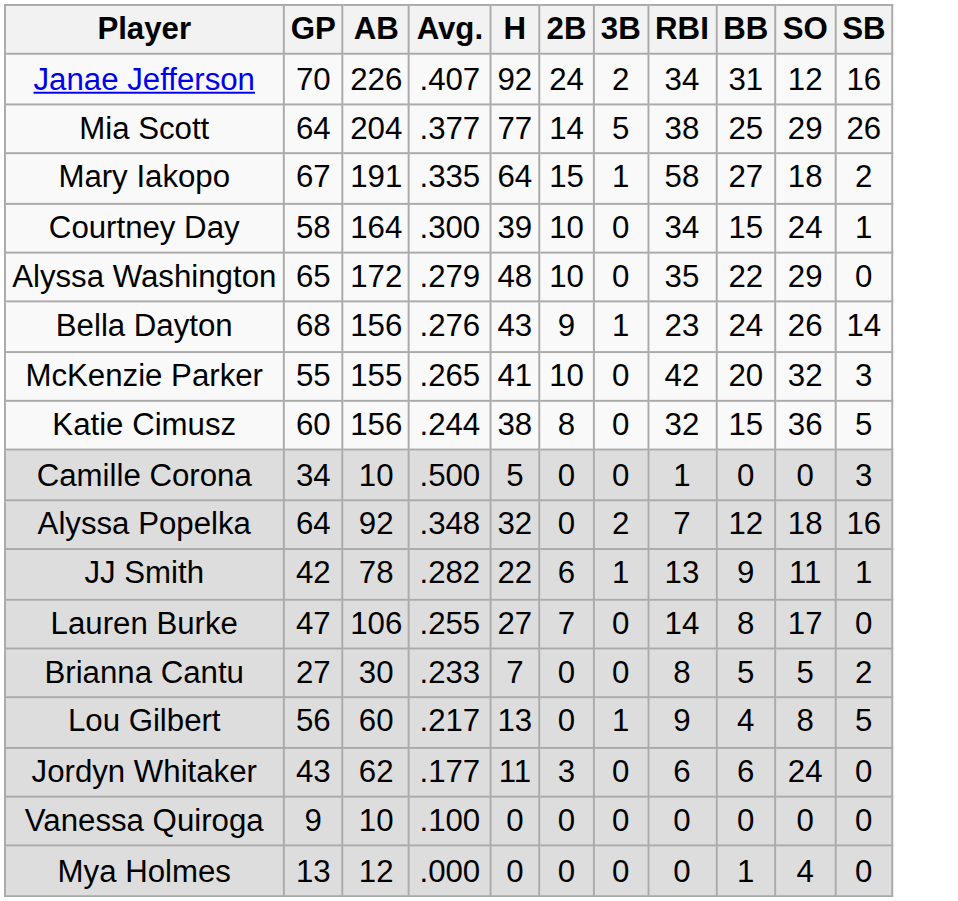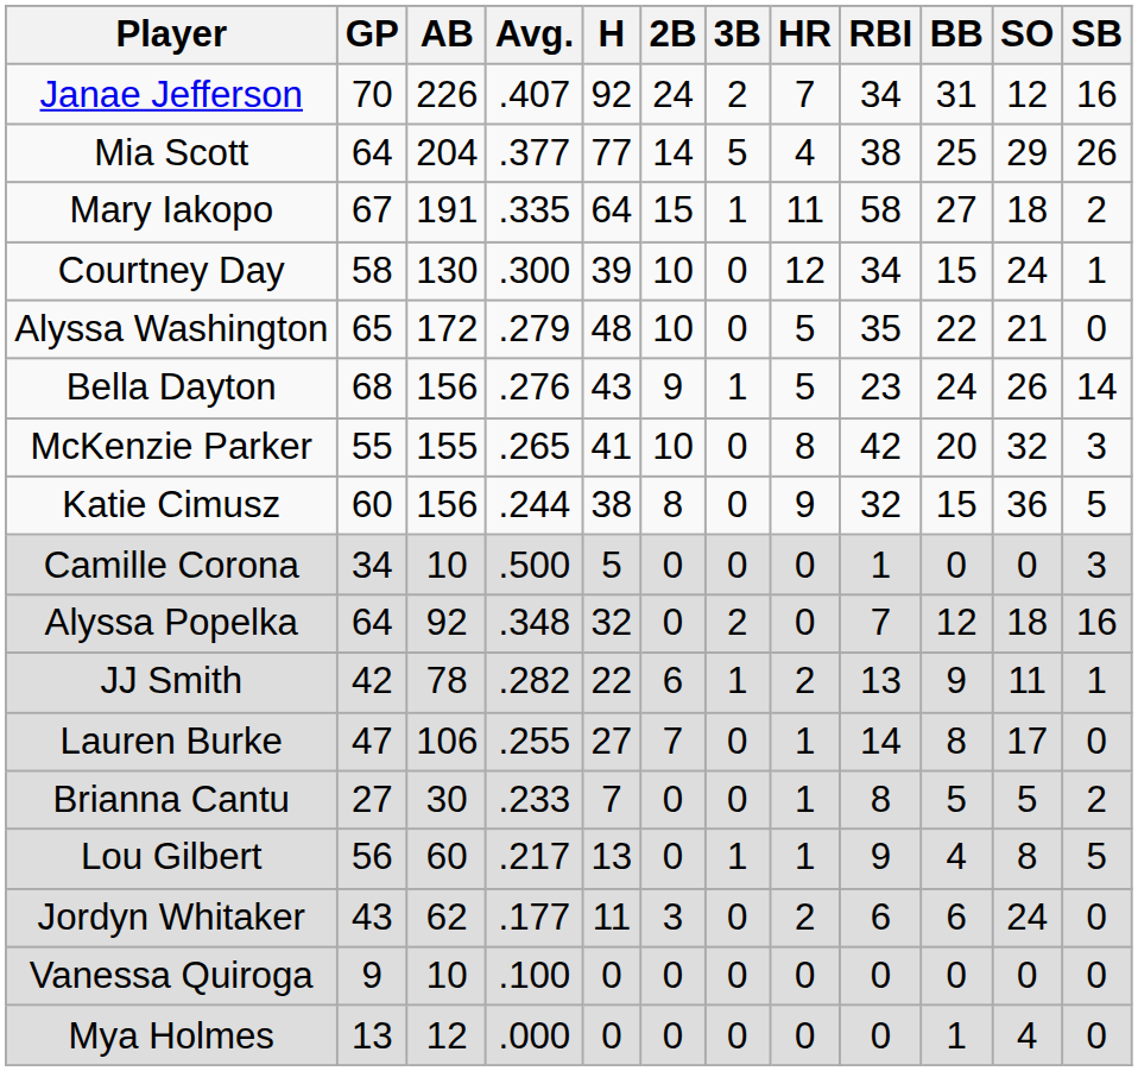+ column: HR | 7 | 4 | 11 | 12 | 5 | 5 | 8 | 9 | 0 | 0 | 2 | 1 | 1 | 1 | 2 | 0 | 0
Courtney Day | AB: 164 -> 130
Alyssa Washington | SO: 29 -> 21
